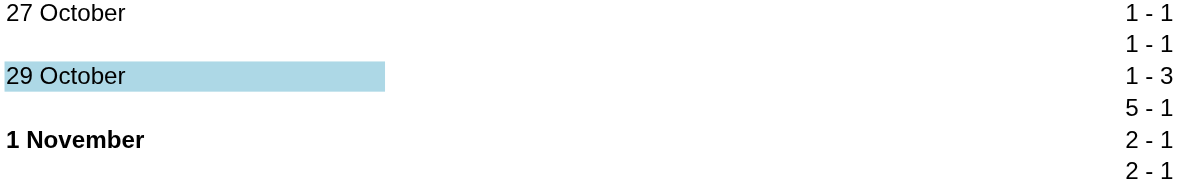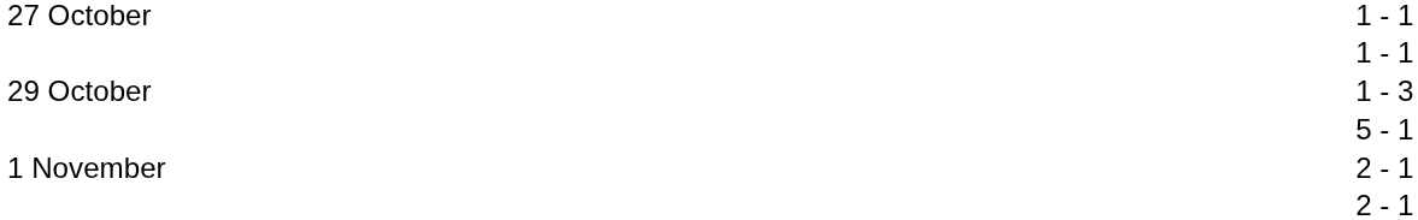29 October | column 1: lightblue background -> no background
1 November | column 1: bold -> normal
